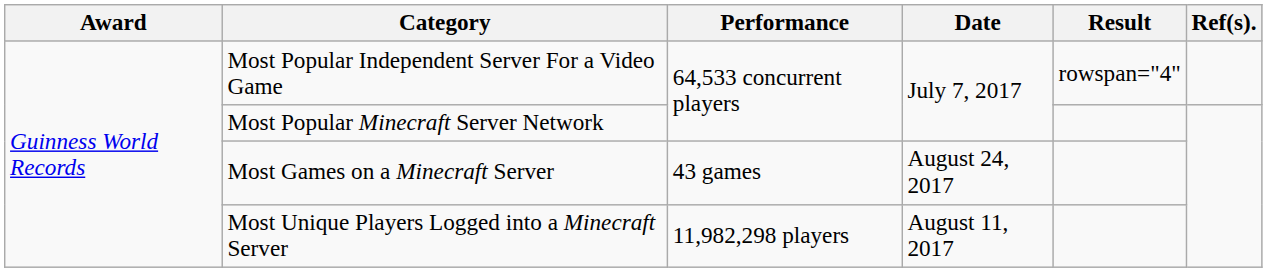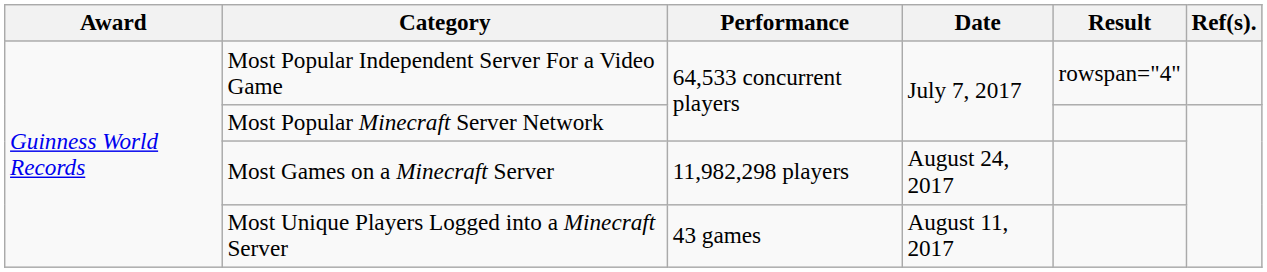Most Games on a Minecraft Server | Performance: 43 games -> 11,982,298 players
Most Unique Players Logged into a Minecraft Server | Performance: 11,982,298 players -> 43 games
